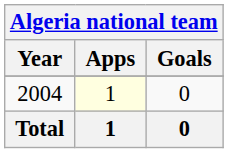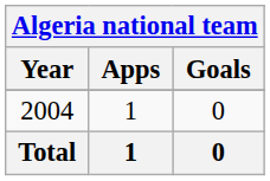2004 | Apps: lightyellow background -> no background
